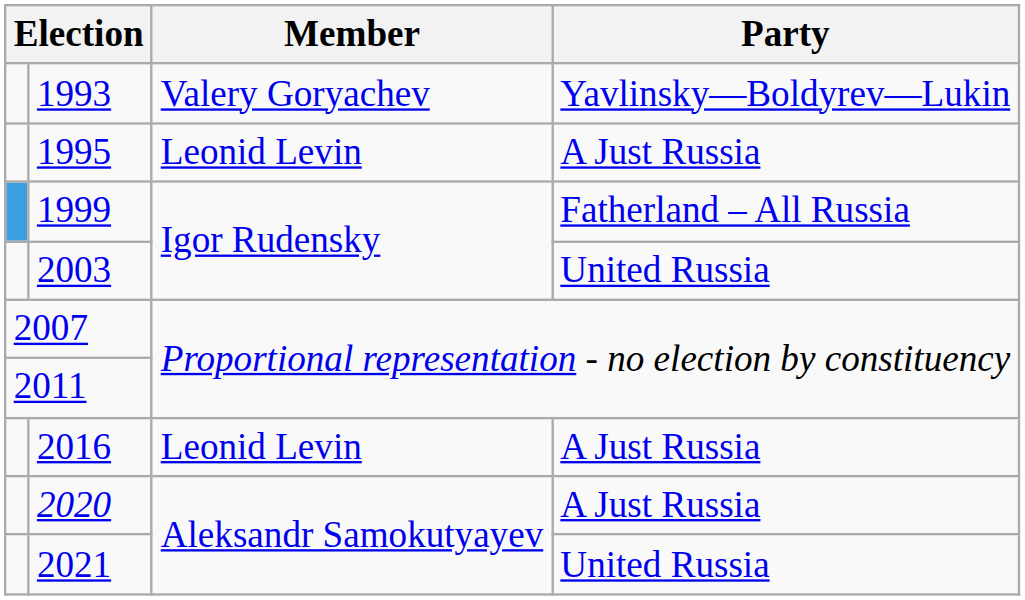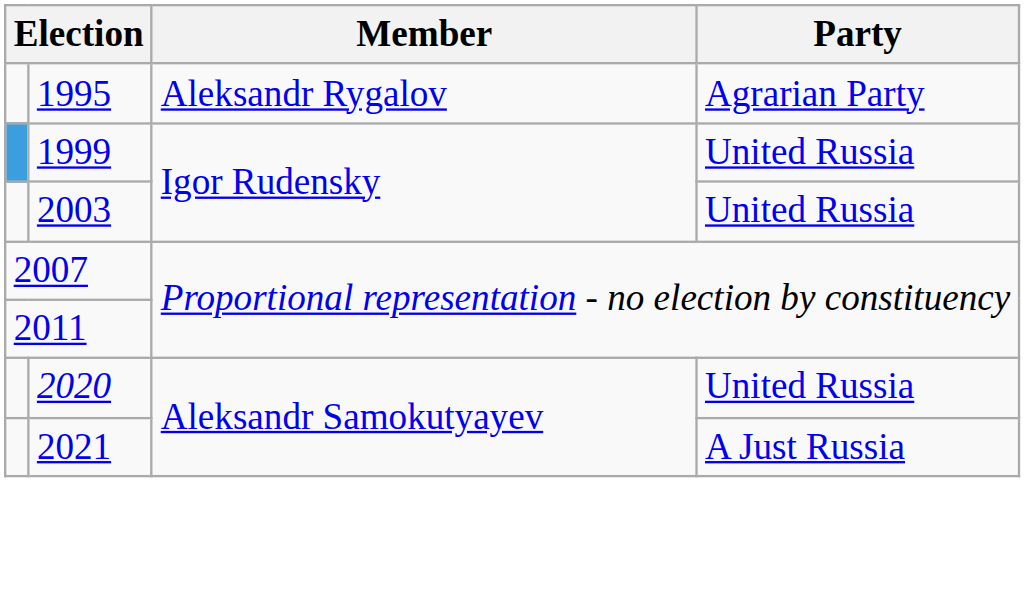- row: 1993 | Valery Goryachev | Yavlinsky—Boldyrev—Lukin
1995 | Member: Leonid Levin -> Aleksandr Rygalov
1995 | Party: A Just Russia -> Agrarian Party
1999 | Party: Fatherland – All Russia -> United Russia
- row: 2016 | Leonid Levin | A Just Russia
2020 | Party: A Just Russia -> United Russia
2021 | Party: United Russia -> A Just Russia
